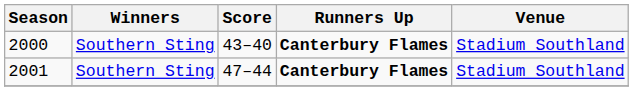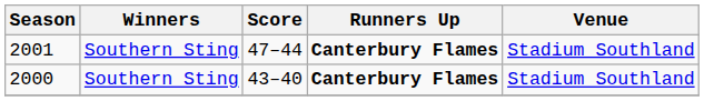rows swapped: 2000 <-> 2001
